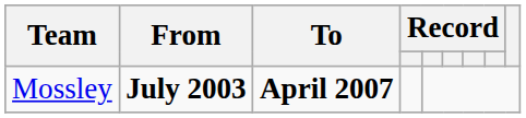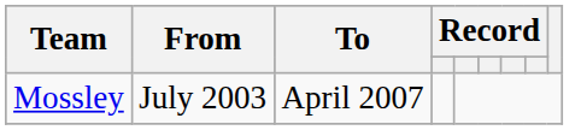Mossley | From: bold -> normal
Mossley | To: bold -> normal
